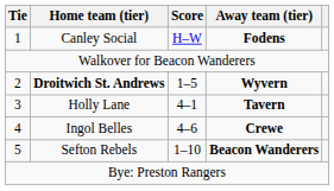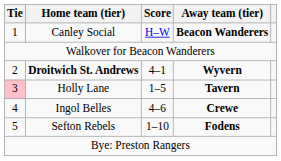Canley Social | Away team (tier): Fodens -> Beacon Wanderers
Droitwich St. Andrews | Score: 1–5 -> 4–1
Holly Lane | Tie: no background -> pink background
Holly Lane | Score: 4–1 -> 1–5
Sefton Rebels | Away team (tier): Beacon Wanderers -> Fodens
